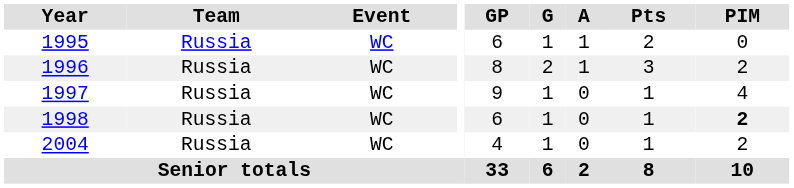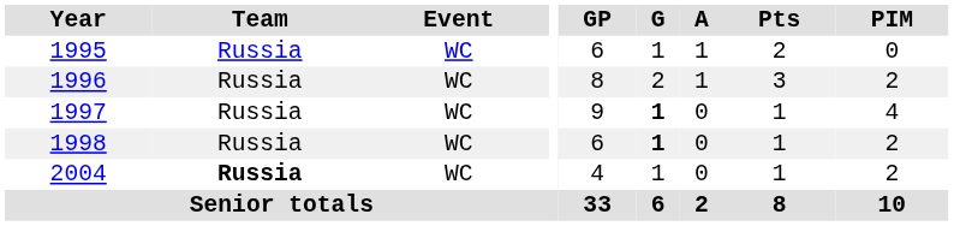1997 | G: normal -> bold
1998 | G: normal -> bold
1998 | PIM: bold -> normal
2004 | Team: normal -> bold
